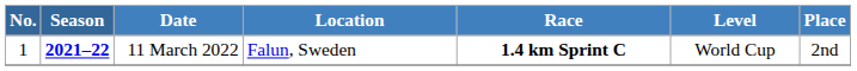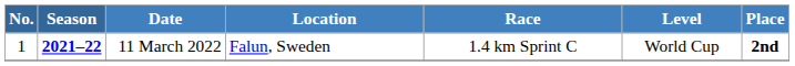11 March 2022 | Race: bold -> normal
11 March 2022 | Place: normal -> bold
